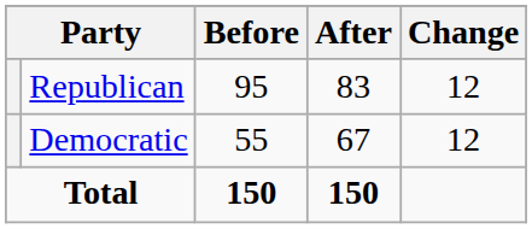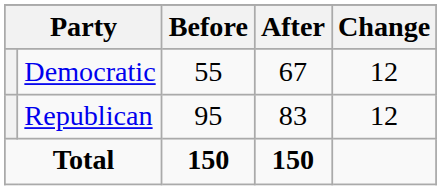rows swapped: Republican <-> Democratic
